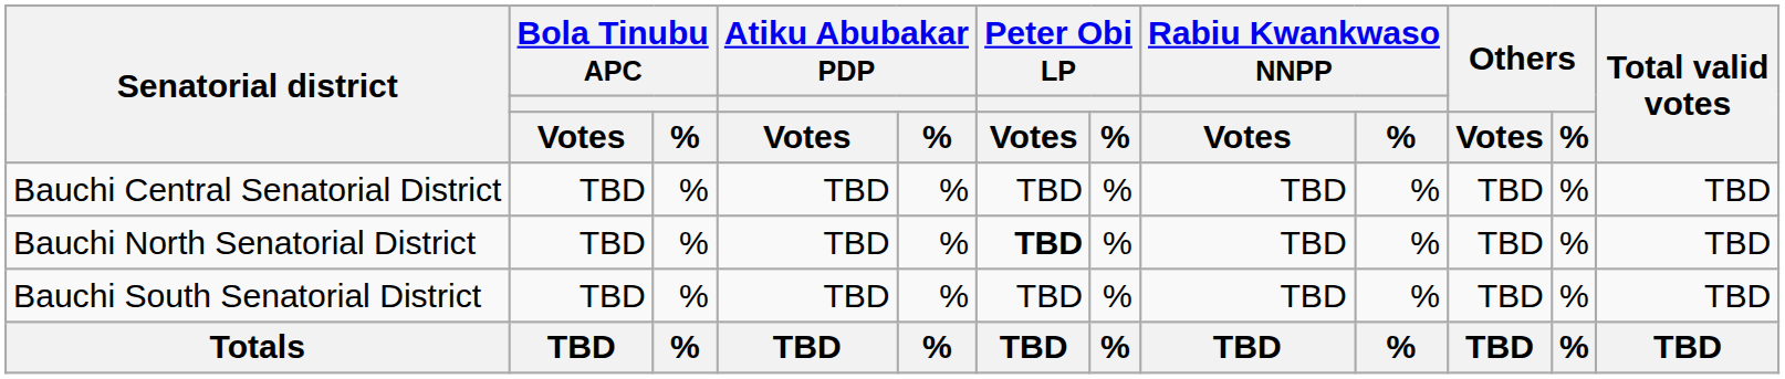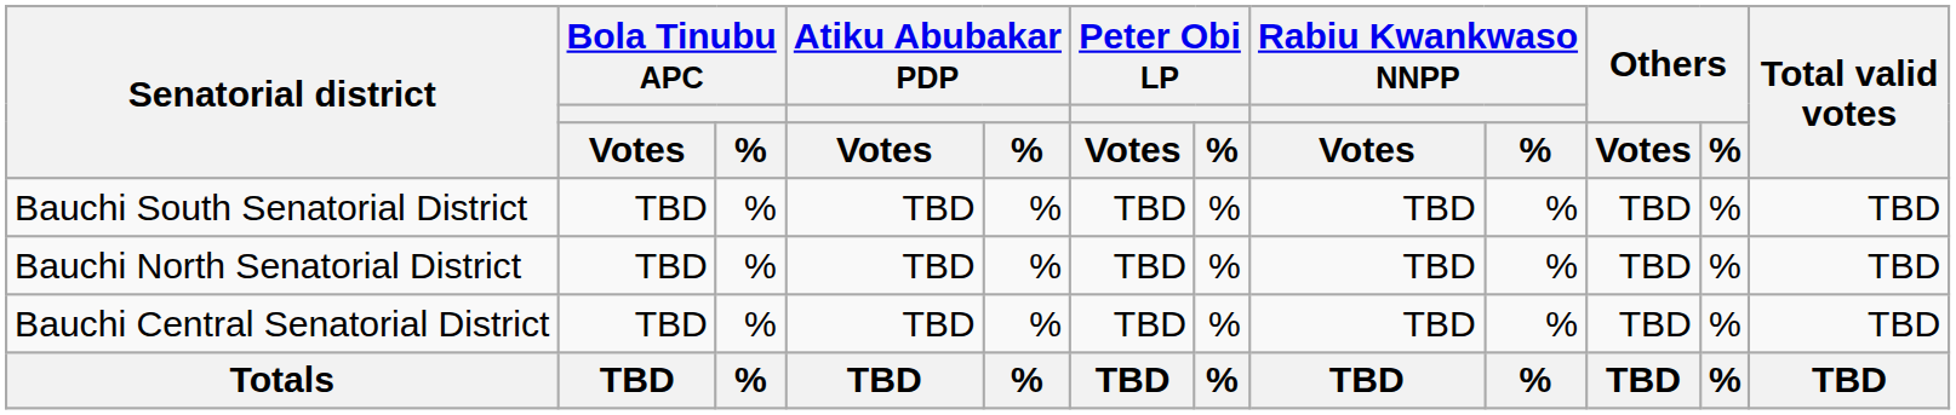rows swapped: Bauchi Central Senatorial District <-> Bauchi South Senatorial District
Bauchi North Senatorial District | Peter Obi LP / Votes: bold -> normal
